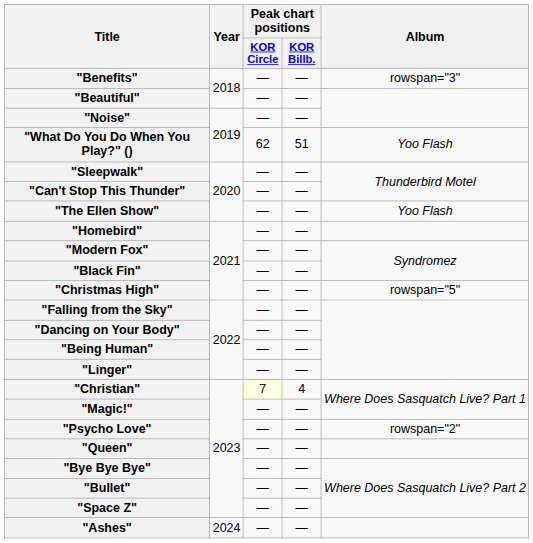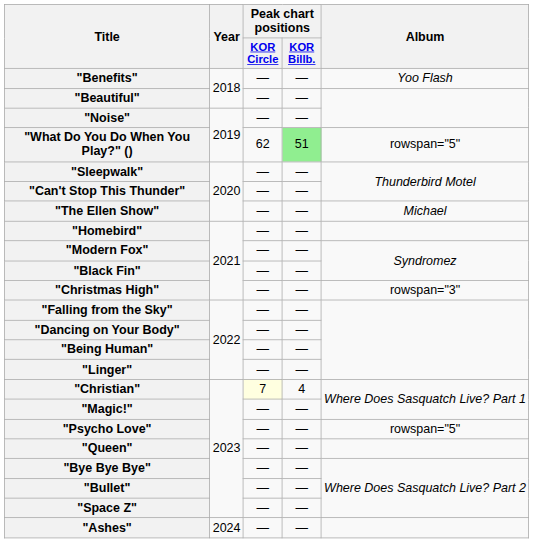"Benefits" | Album: rowspan="3" -> Yoo Flash
"What Do You Do When You Play?" () | Peak chart positions / KOR Billb.: no background -> lightgreen background
"What Do You Do When You Play?" () | Album: Yoo Flash -> rowspan="5"
"The Ellen Show" | Album: Yoo Flash -> Michael
"Christmas High" | Album: rowspan="5" -> rowspan="3"
"Psycho Love" | Album: rowspan="2" -> rowspan="5"
